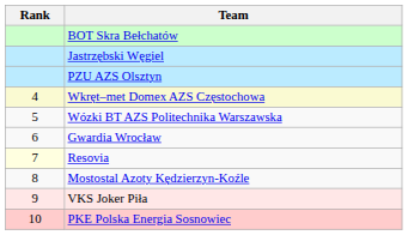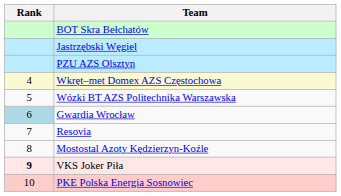Gwardia Wrocław | Rank: no background -> lightblue background
Resovia | Rank: lightyellow background -> no background
VKS Joker Piła | Rank: normal -> bold
